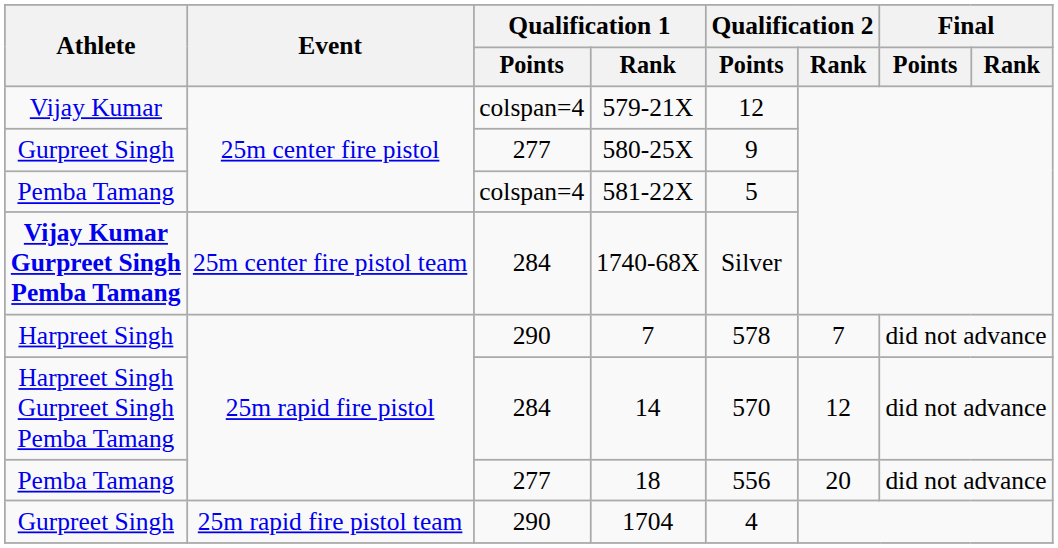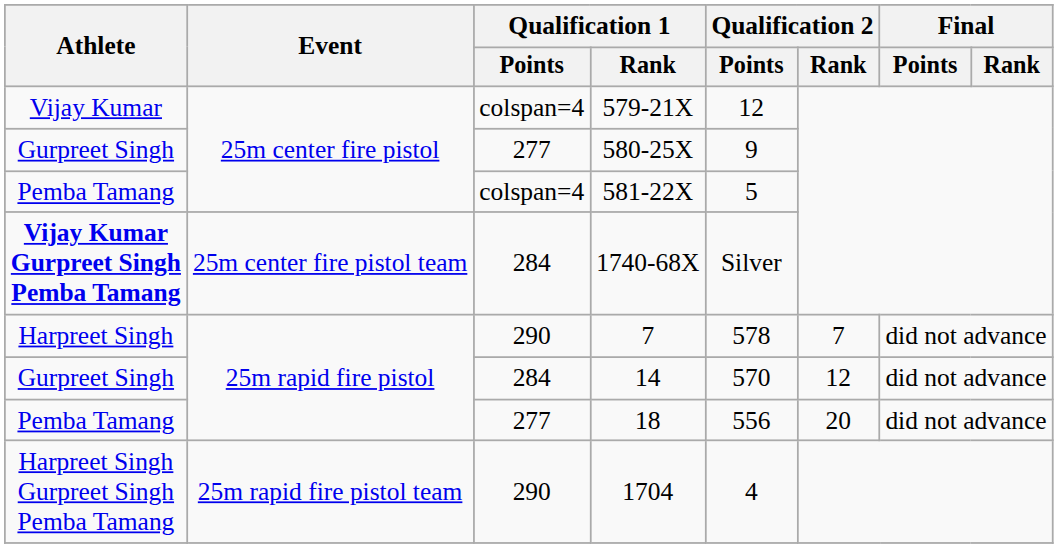14 | Athlete: Harpreet Singh Gurpreet Singh Pemba Tamang -> Gurpreet Singh
1704 | Athlete: Gurpreet Singh -> Harpreet Singh Gurpreet Singh Pemba Tamang
